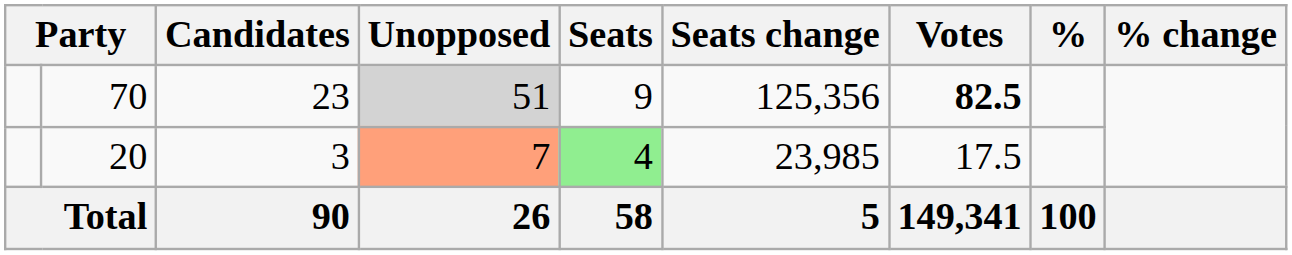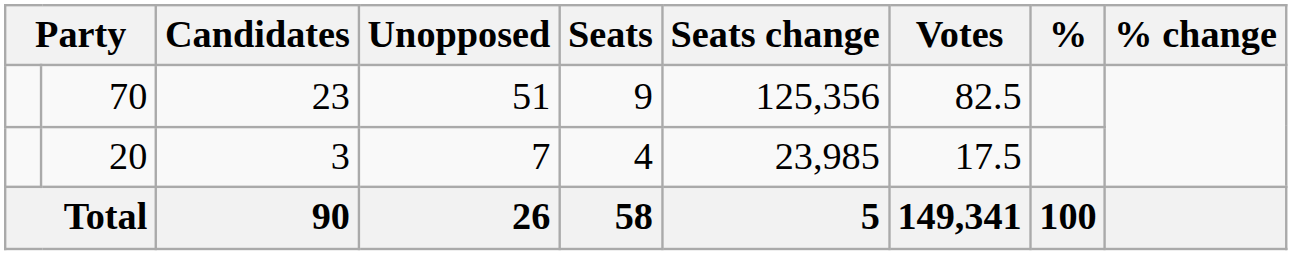70 | Unopposed: lightgrey background -> no background
70 | Votes: bold -> normal
20 | Unopposed: lightsalmon background -> no background
20 | Seats: lightgreen background -> no background
